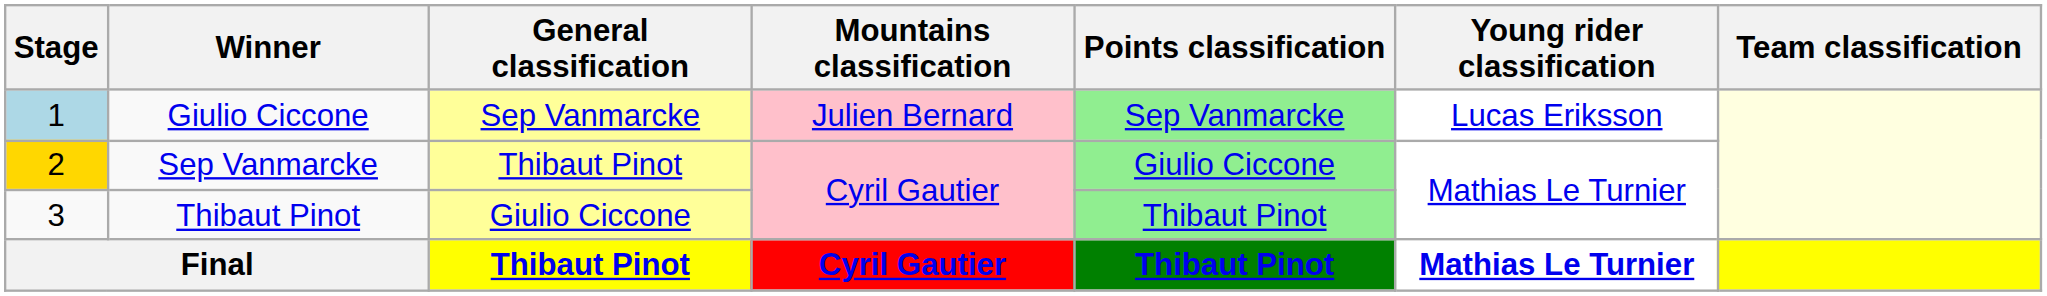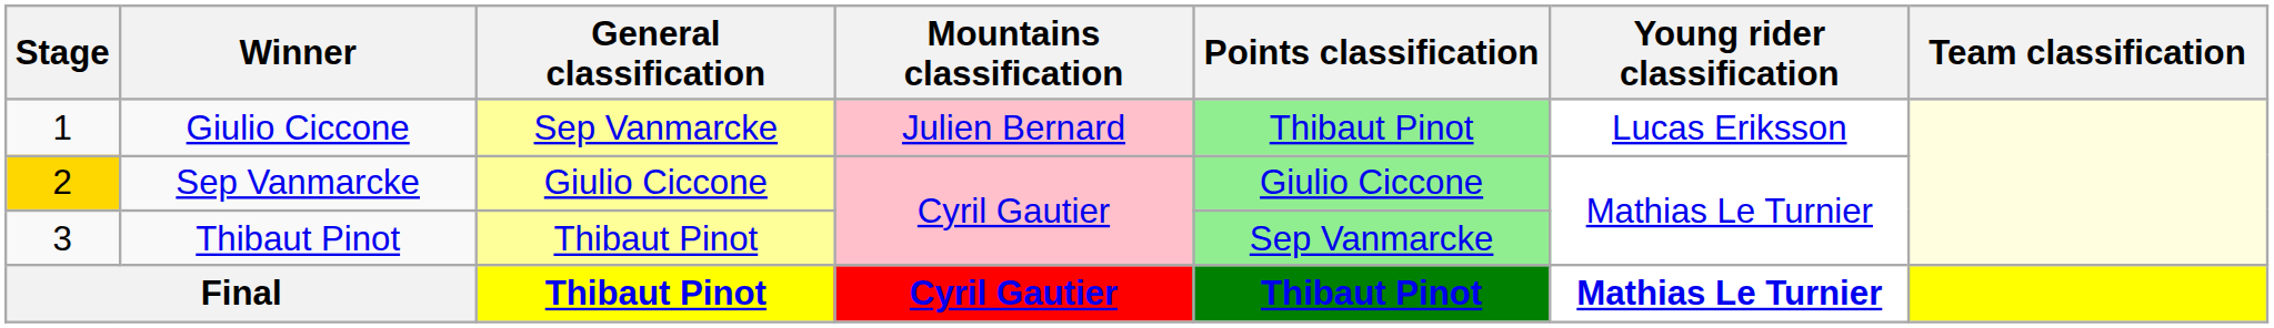row 2 | Stage: lightblue background -> no background
row 2 | Points classification: Sep Vanmarcke -> Thibaut Pinot
row 3 | General classification: Thibaut Pinot -> Giulio Ciccone
row 4 | General classification: Giulio Ciccone -> Thibaut Pinot
row 4 | Points classification: Thibaut Pinot -> Sep Vanmarcke
